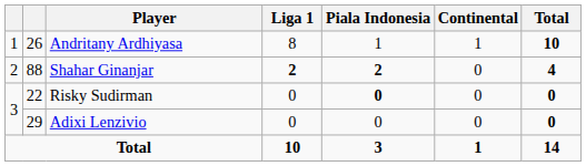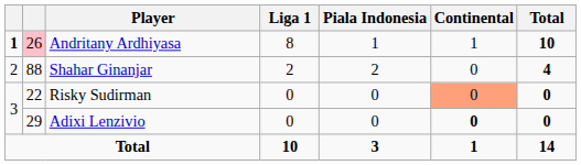Andritany Ardhiyasa | column 1: normal -> bold
Andritany Ardhiyasa | column 2: no background -> pink background
Shahar Ginanjar | Liga 1: bold -> normal
Shahar Ginanjar | Piala Indonesia: bold -> normal
Risky Sudirman | Piala Indonesia: bold -> normal
Risky Sudirman | Continental: no background -> lightsalmon background
Adixi Lenzivio | Continental: normal -> bold
